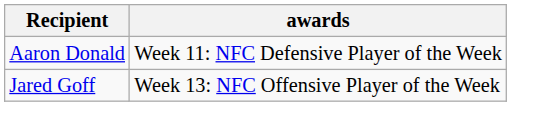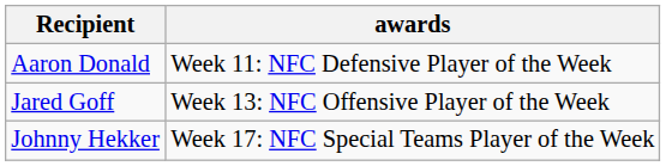+ row: Johnny Hekker | Week 17: NFC Special Teams Player of the Week
